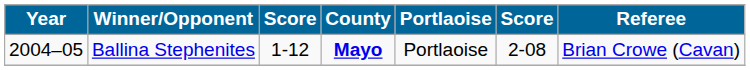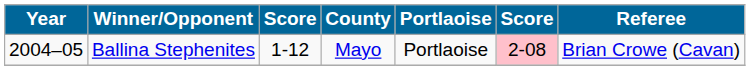Ballina Stephenites | County: bold -> normal
Ballina Stephenites | column 6: no background -> pink background
